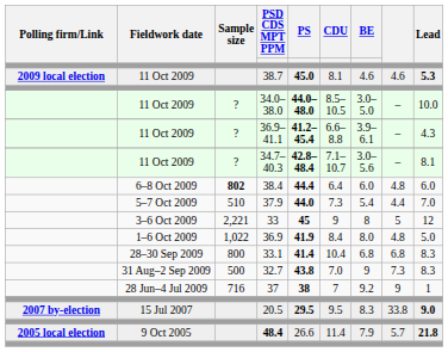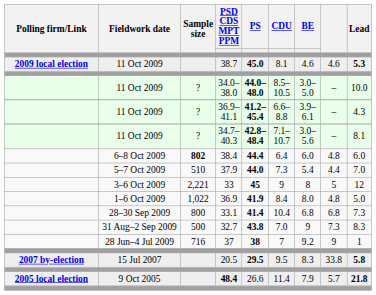33.1 | Lead: 8.3 -> 7.3
20.5 | Lead: 9.0 -> 5.8
